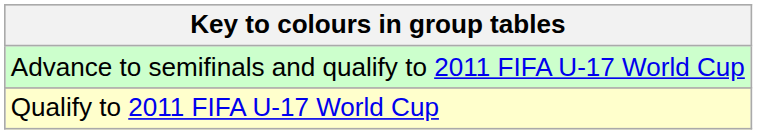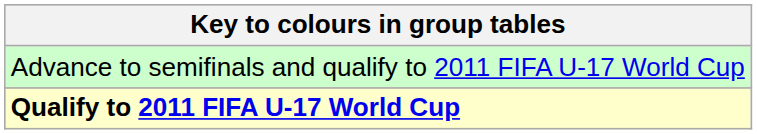Qualify to 2011 FIFA U-17 World Cup | column 1: normal -> bold
